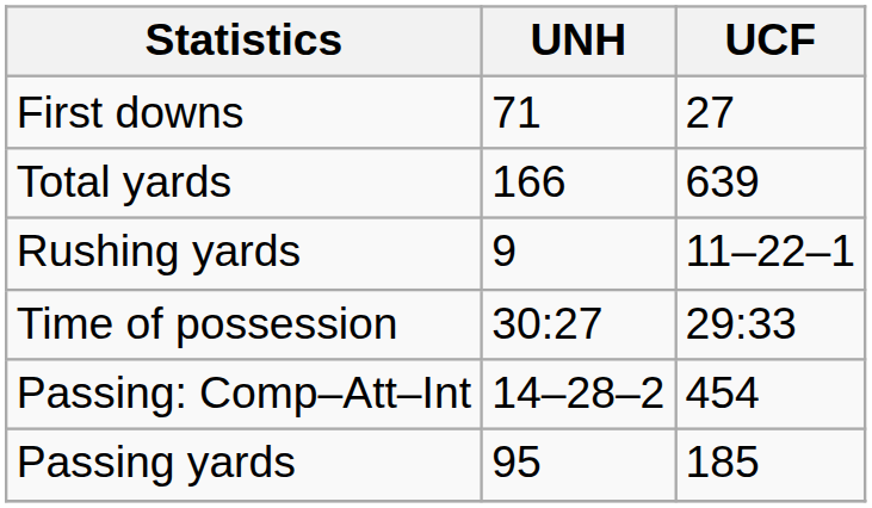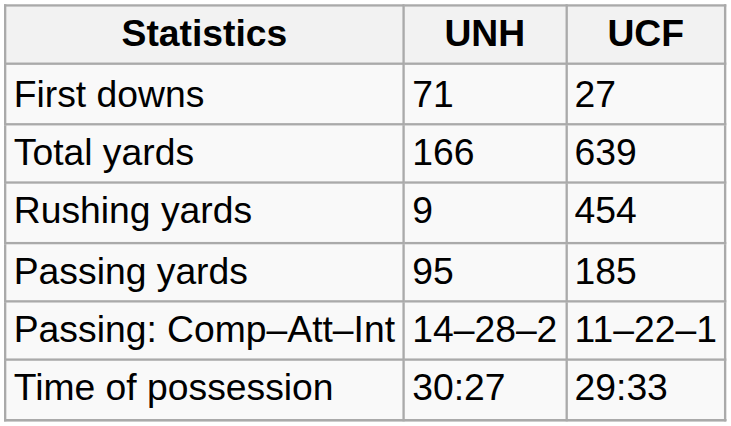Rushing yards | UCF: 11–22–1 -> 454
rows swapped: Passing yards <-> Time of possession
Passing: Comp–Att–Int | UCF: 454 -> 11–22–1
